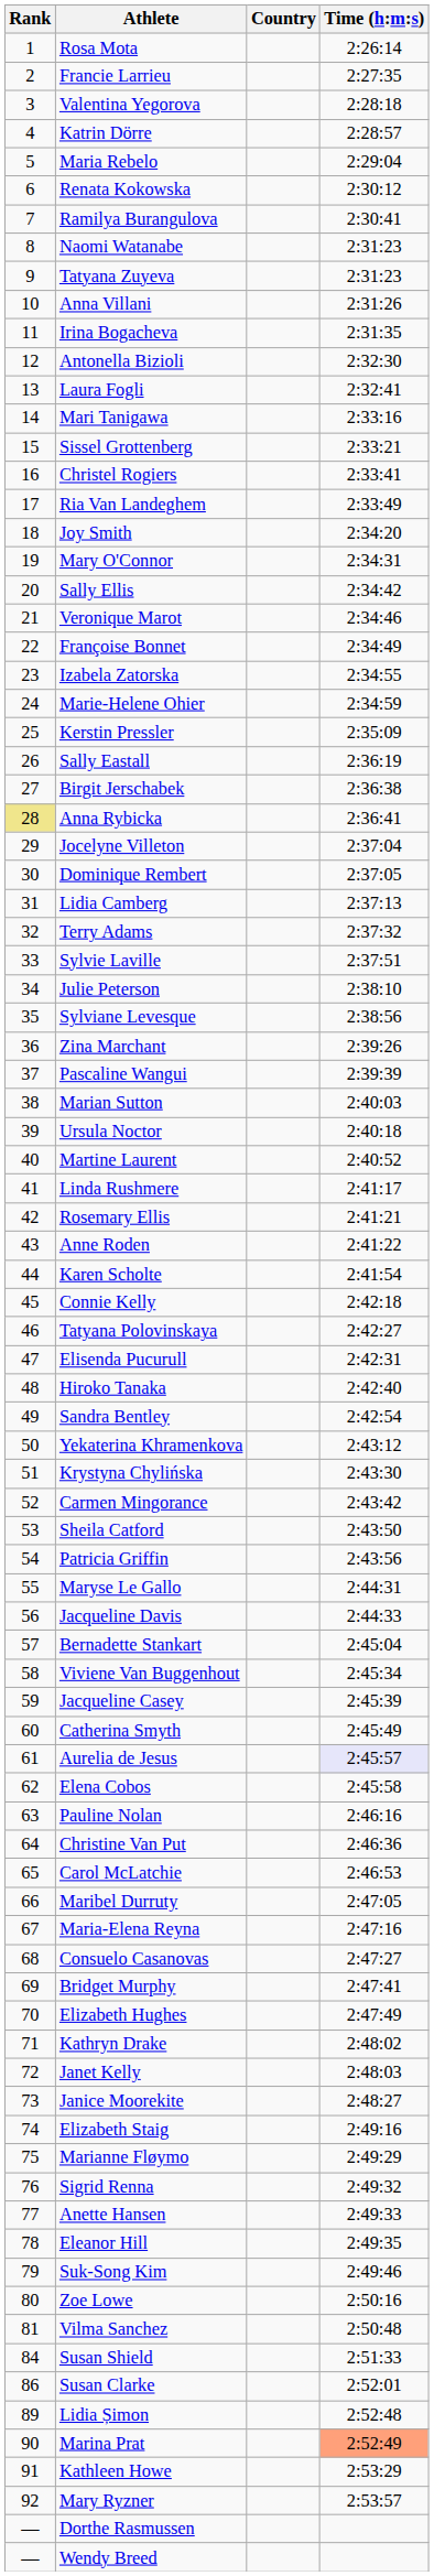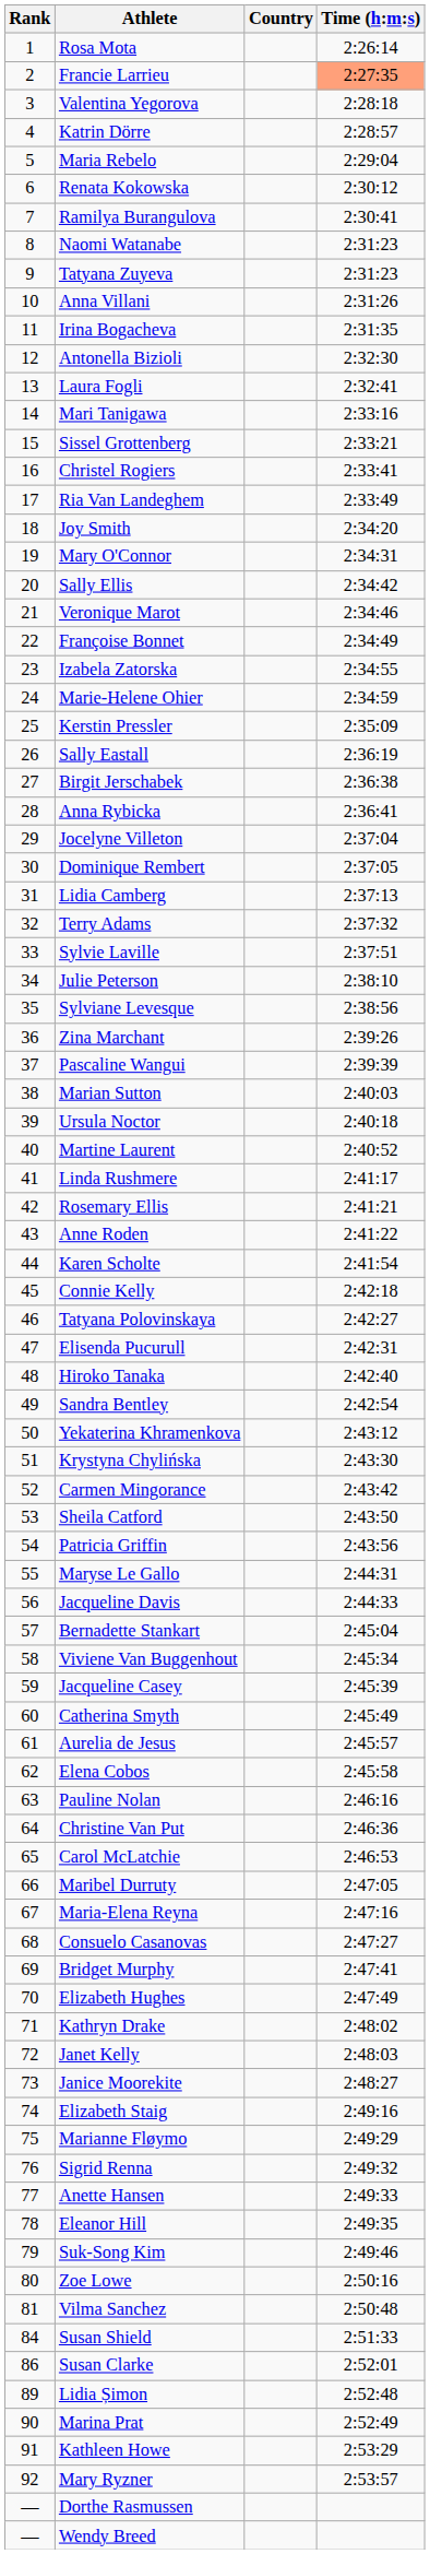Francie Larrieu | Time (h:m:s): no background -> lightsalmon background
Anna Rybicka | Rank: khaki background -> no background
Aurelia de Jesus | Time (h:m:s): lavender background -> no background
Marina Prat | Time (h:m:s): lightsalmon background -> no background
